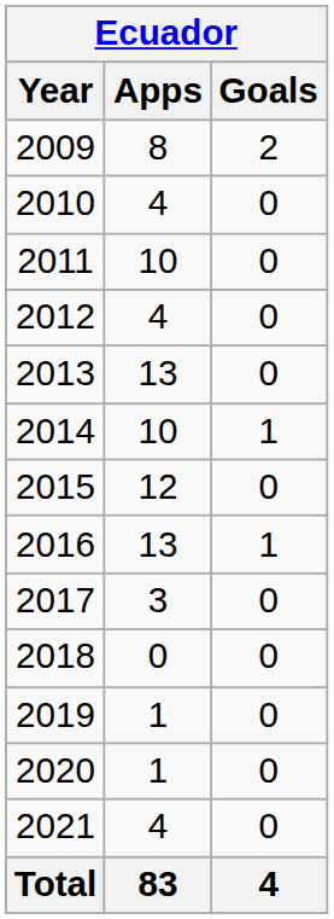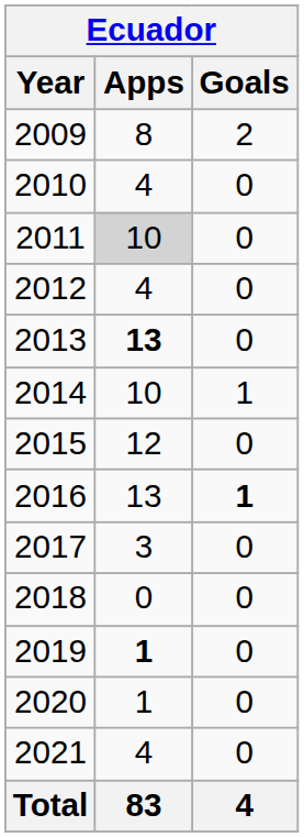2011 | Apps: no background -> lightgrey background
2013 | Apps: normal -> bold
2016 | Goals: normal -> bold
2019 | Apps: normal -> bold
